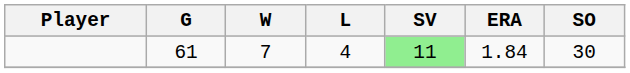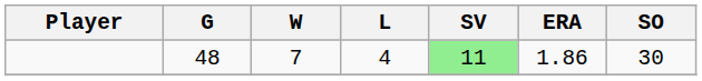row 2 | G: 61 -> 48
row 2 | ERA: 1.84 -> 1.86
